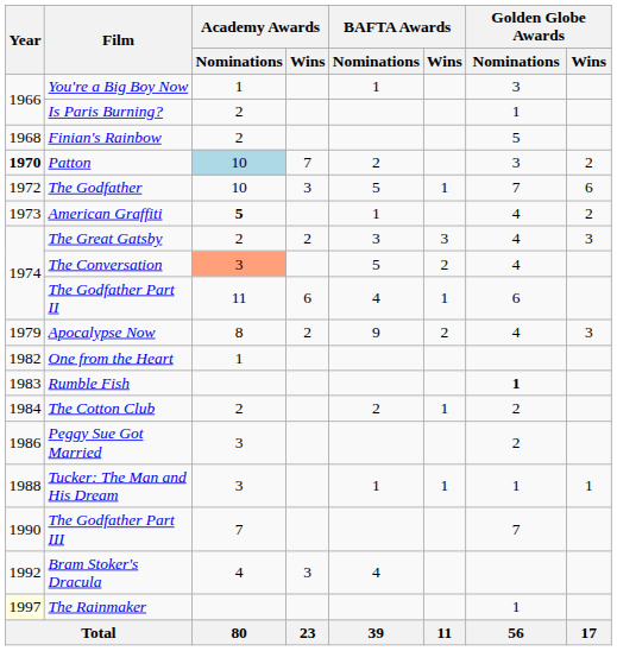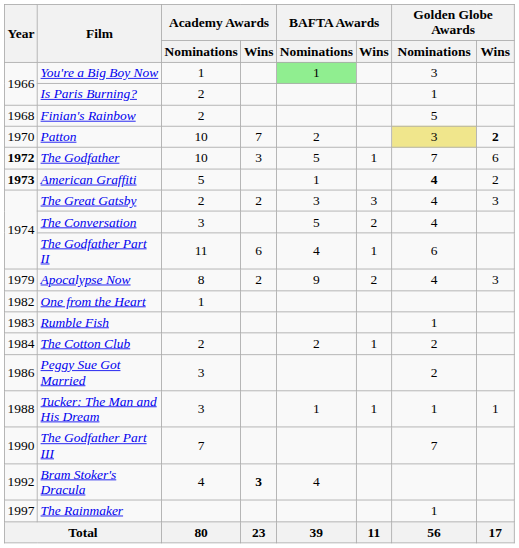You're a Big Boy Now | BAFTA Awards / Nominations: no background -> lightgreen background
Patton | Year: bold -> normal
Patton | Academy Awards / Nominations: lightblue background -> no background
Patton | Golden Globe Awards / Nominations: no background -> khaki background
Patton | Golden Globe Awards / Wins: normal -> bold
The Godfather | Year: normal -> bold
American Graffiti | Year: normal -> bold
American Graffiti | Academy Awards / Nominations: bold -> normal
American Graffiti | Golden Globe Awards / Nominations: normal -> bold
The Conversation | Academy Awards / Nominations: lightsalmon background -> no background
Rumble Fish | Golden Globe Awards / Nominations: bold -> normal
Bram Stoker's Dracula | Academy Awards / Wins: normal -> bold
The Rainmaker | Year: lightyellow background -> no background
